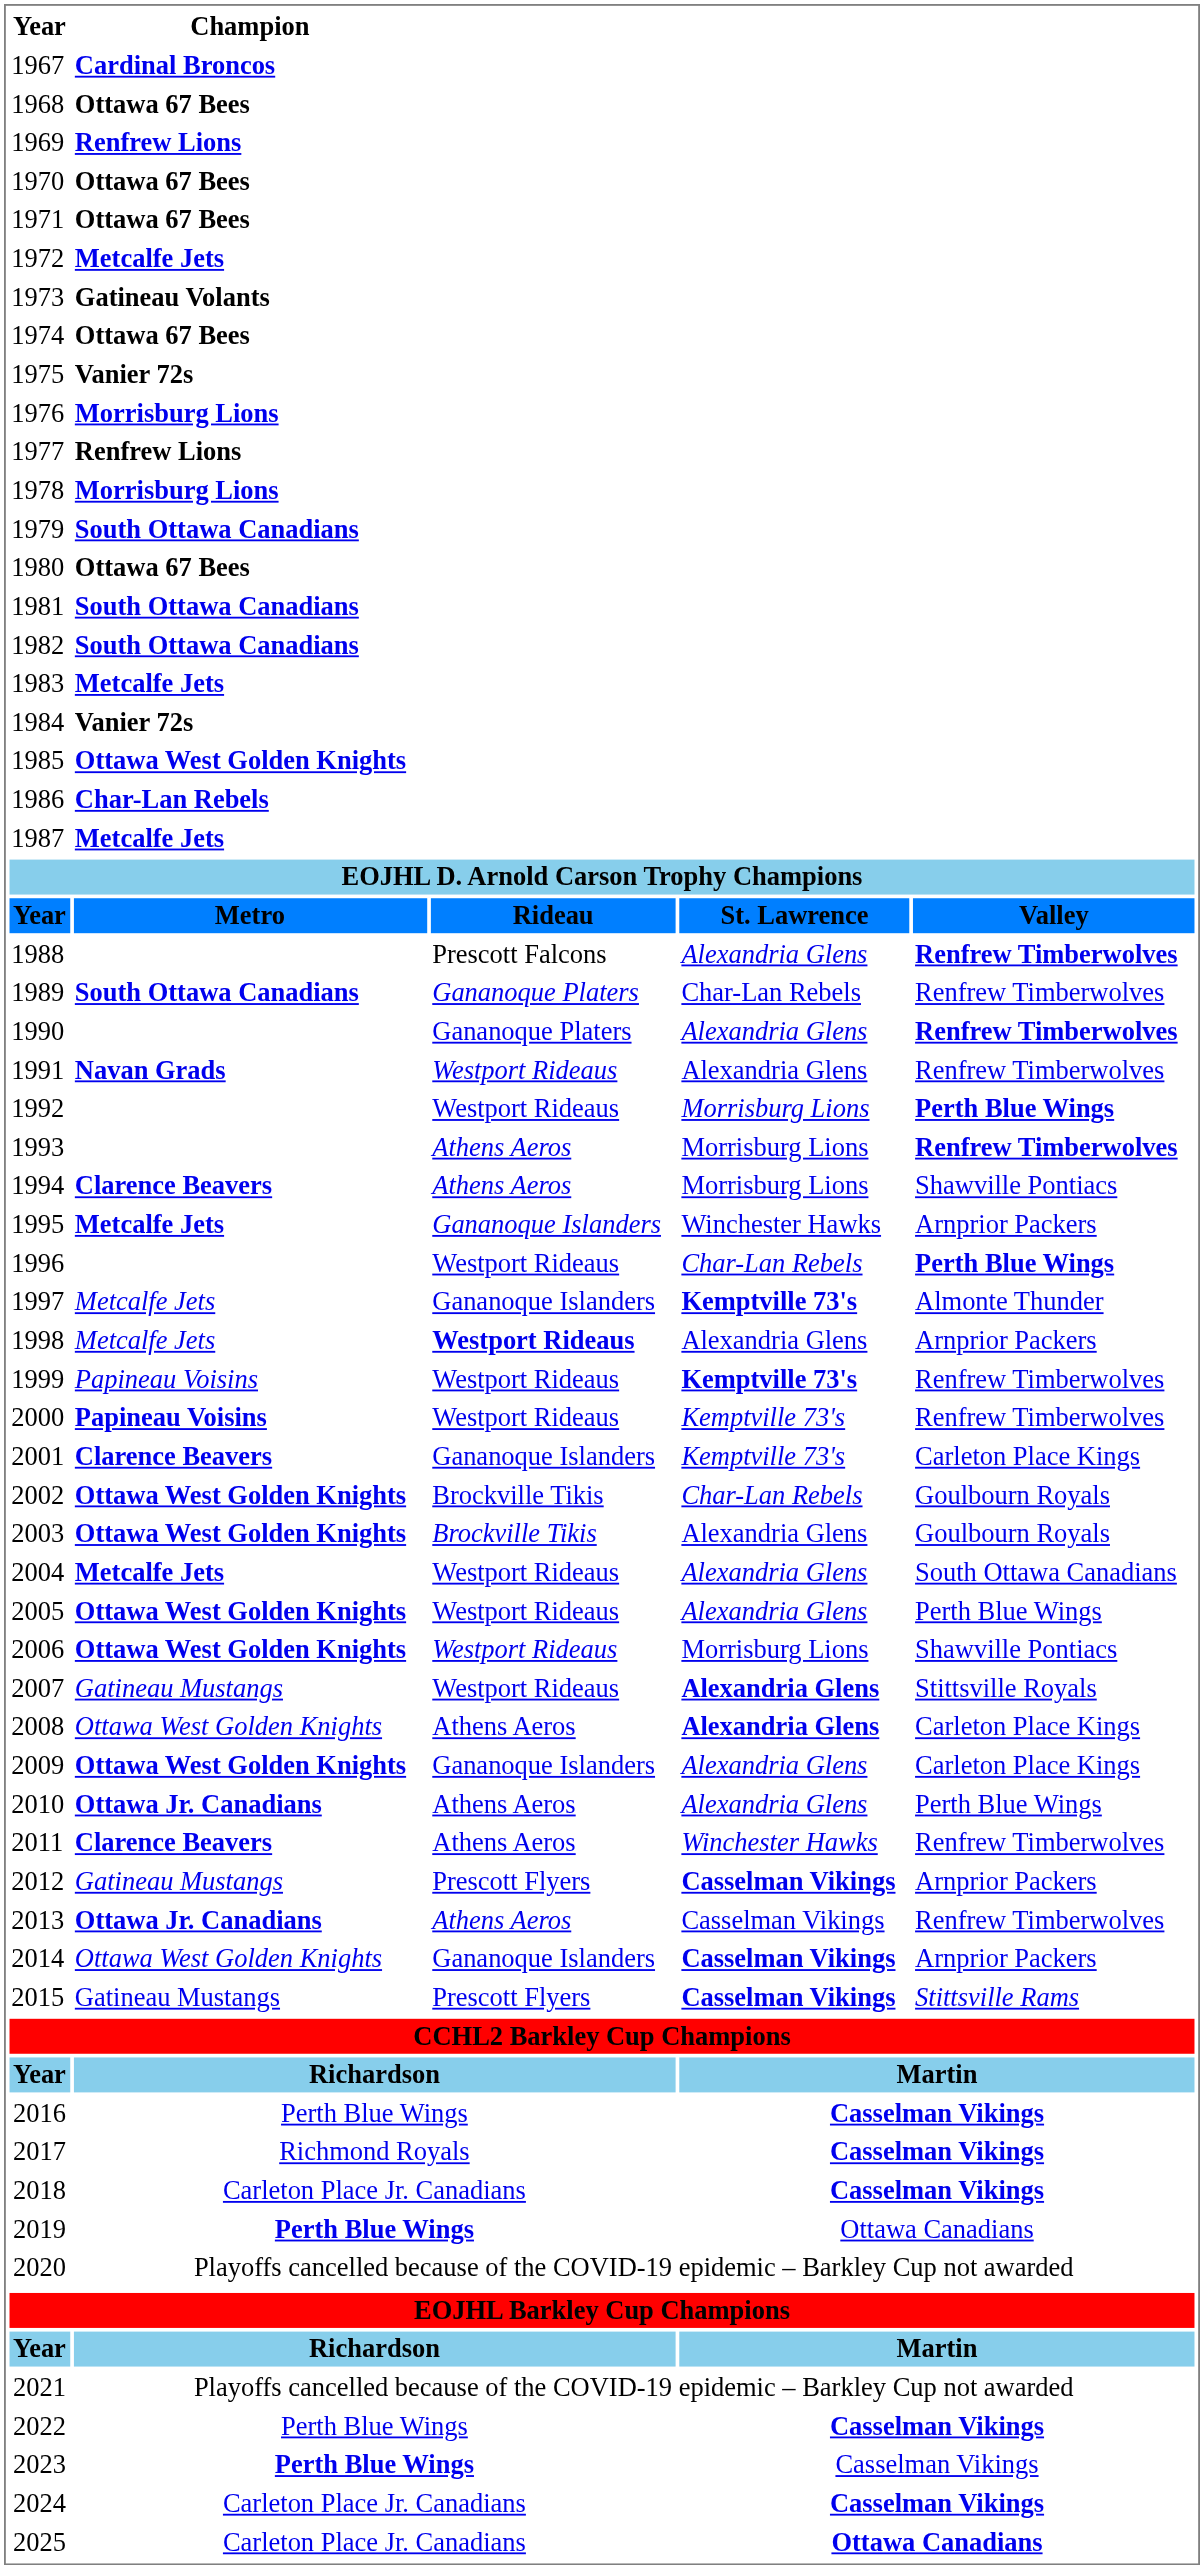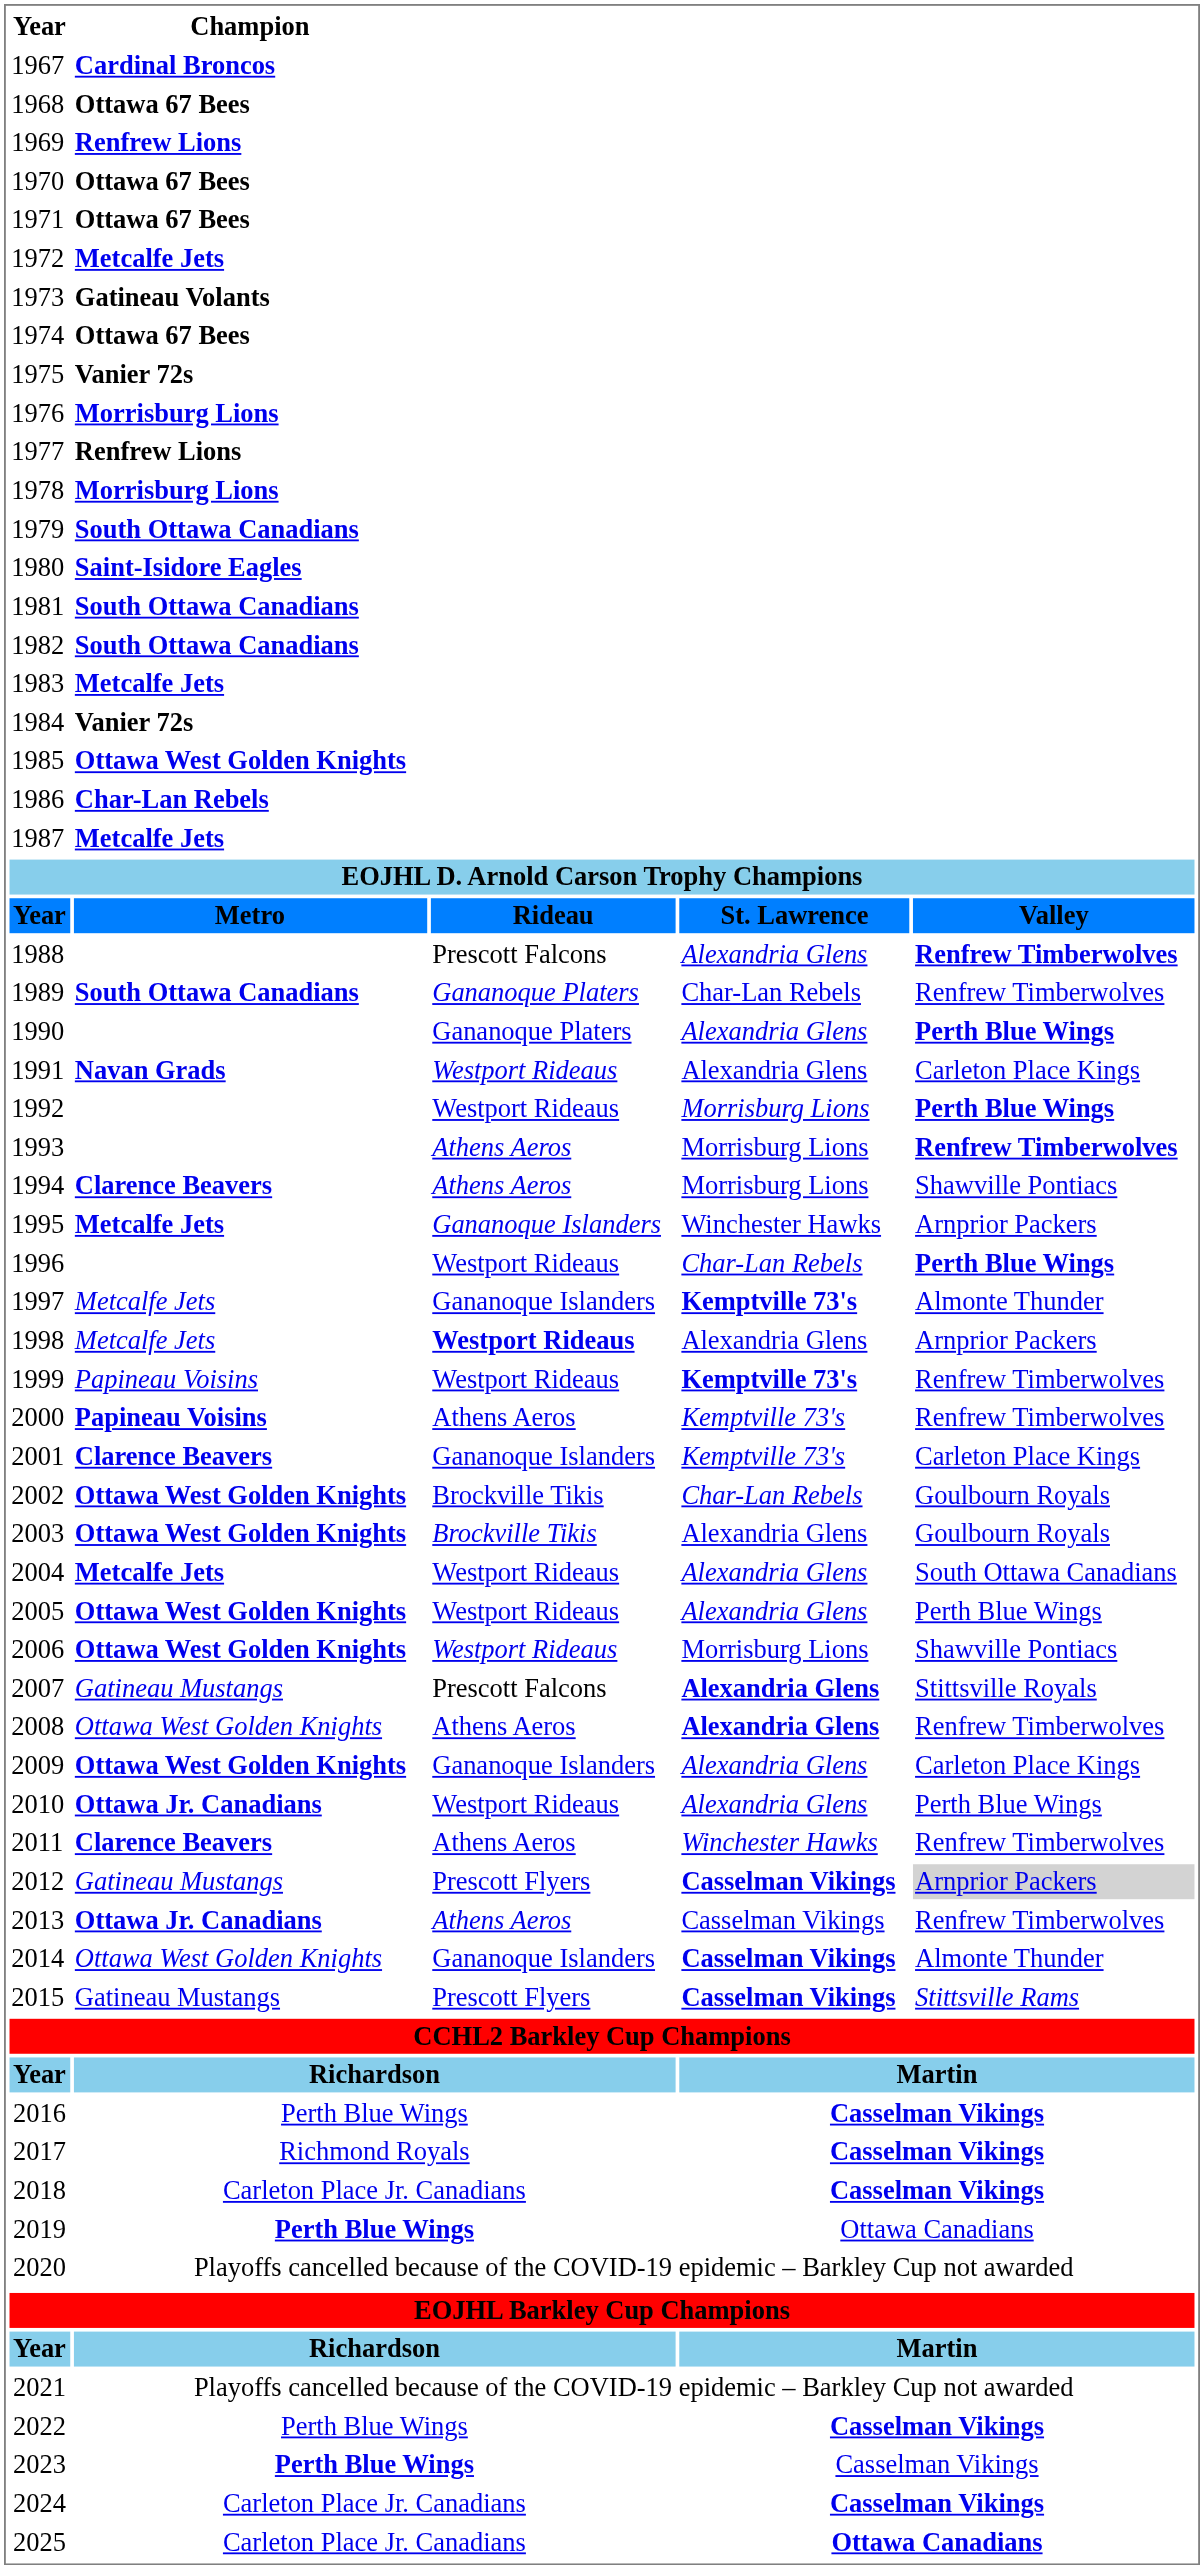1980 | Champion: Ottawa 67 Bees -> Saint-Isidore Eagles
1990 | column 5: Renfrew Timberwolves -> Perth Blue Wings
1991 | column 5: Renfrew Timberwolves -> Carleton Place Kings
2000 | column 3: Westport Rideaus -> Athens Aeros
2007 | column 3: Westport Rideaus -> Prescott Falcons
2008 | column 5: Carleton Place Kings -> Renfrew Timberwolves
2010 | column 3: Athens Aeros -> Westport Rideaus
2012 | column 5: no background -> lightgrey background
2014 | column 5: Arnprior Packers -> Almonte Thunder
